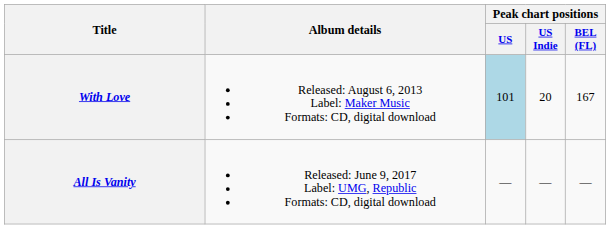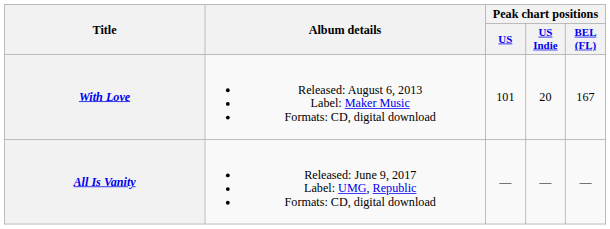With Love | Peak chart positions / US: lightblue background -> no background
